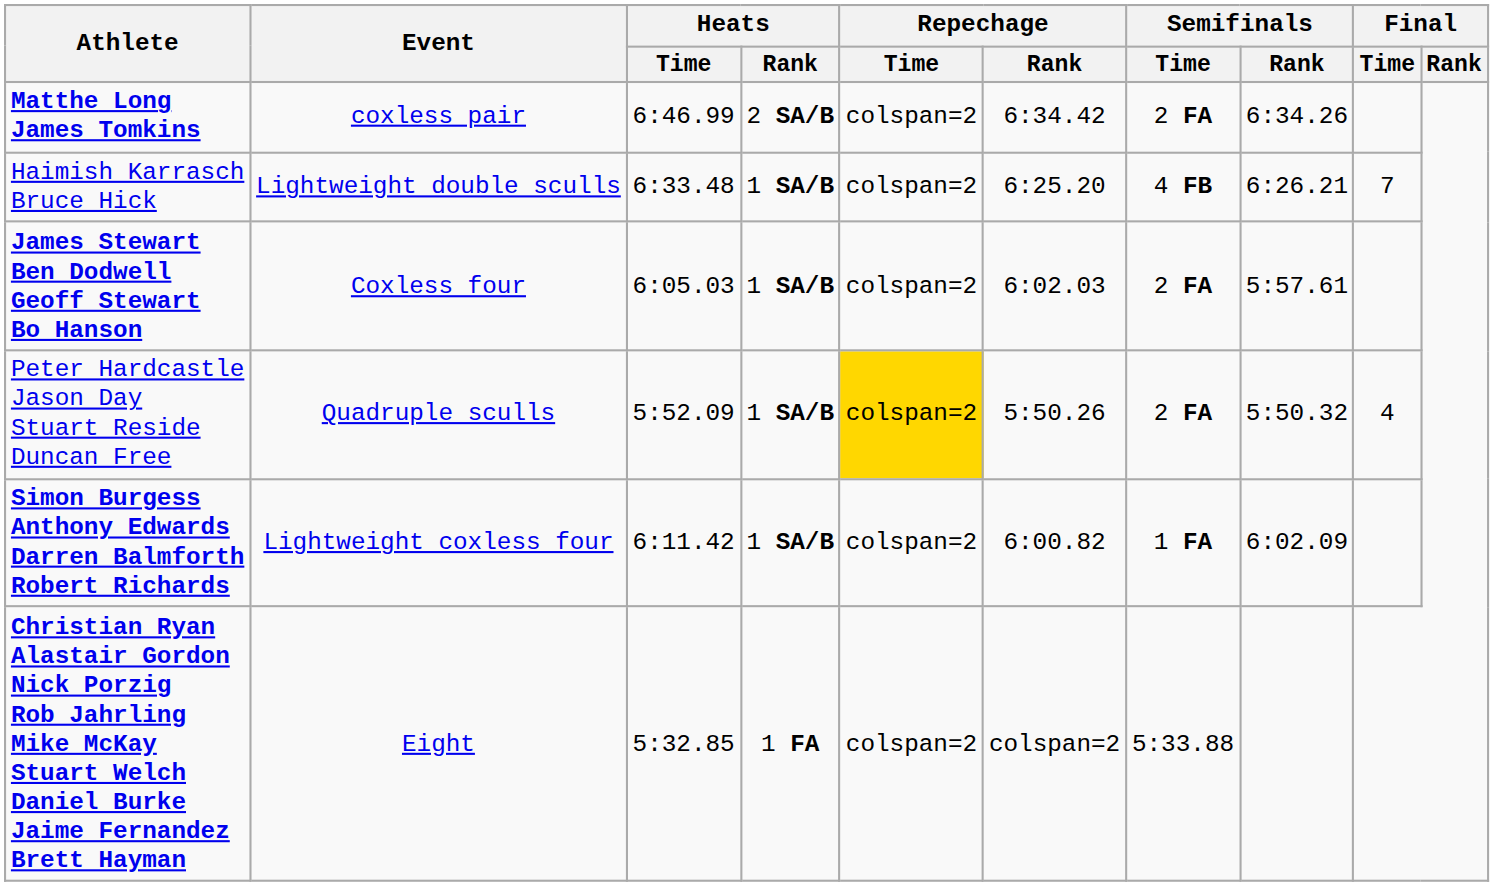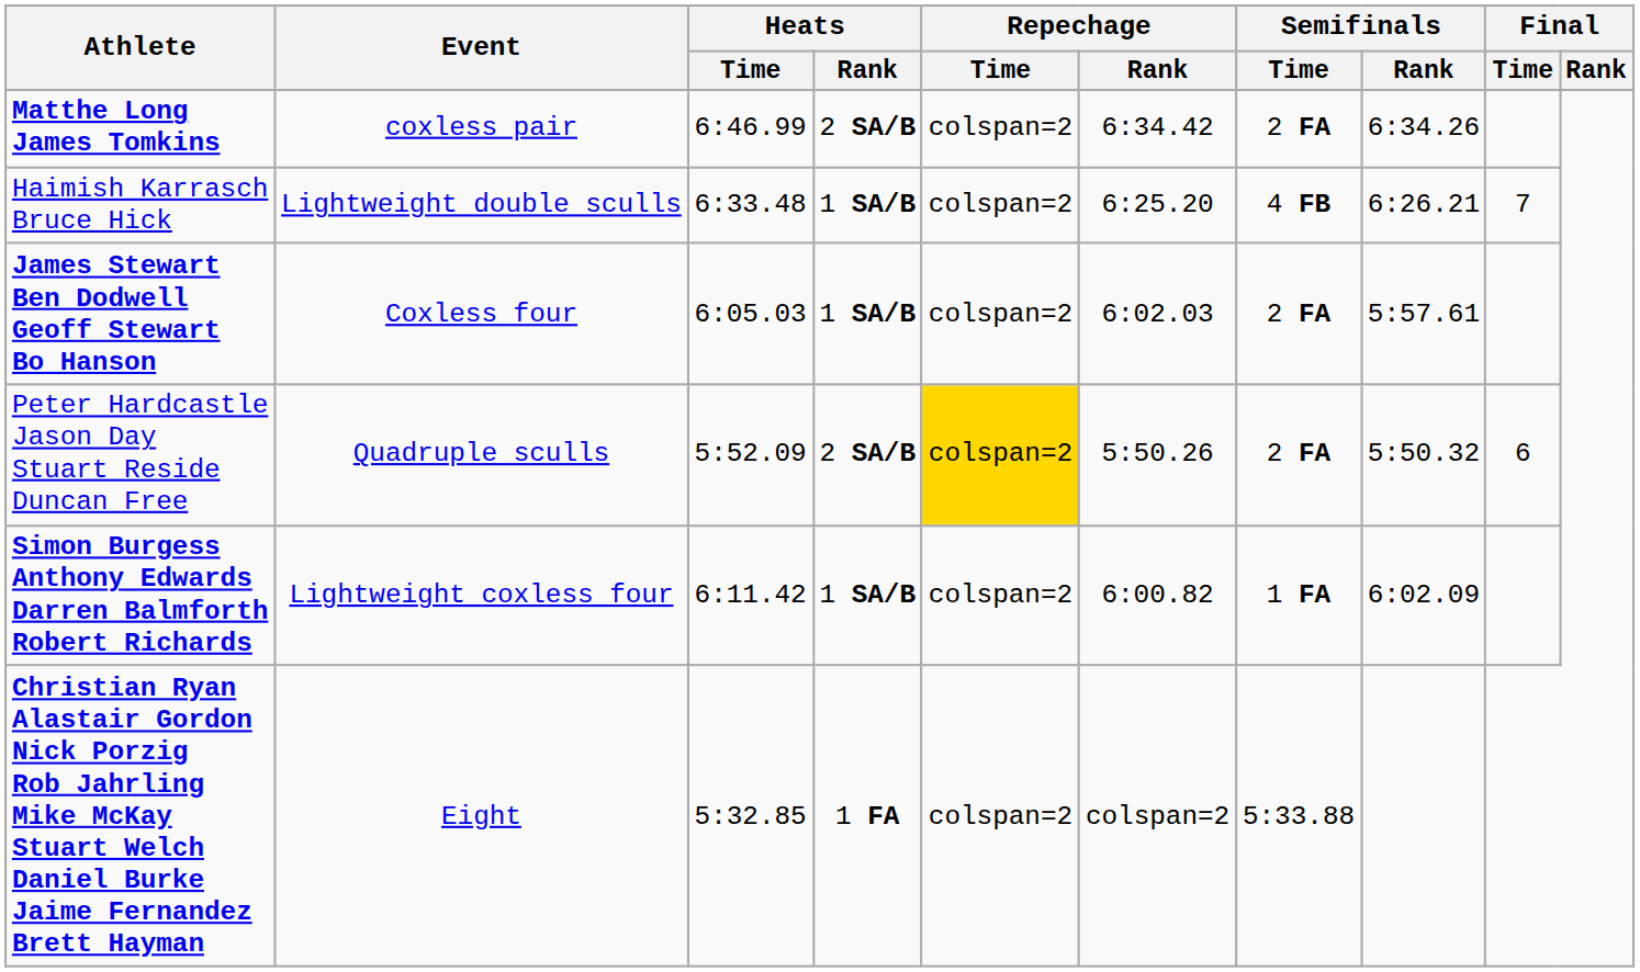Peter Hardcastle Jason Day Stuart Reside Duncan Free | Heats / Rank: 1 SA/B -> 2 SA/B
Peter Hardcastle Jason Day Stuart Reside Duncan Free | Final / Time: 4 -> 6
